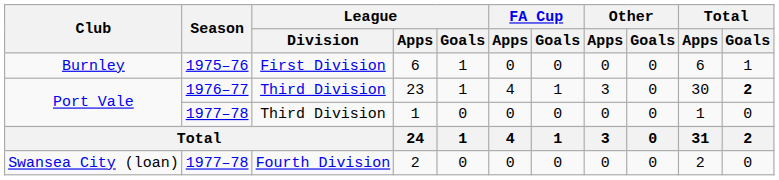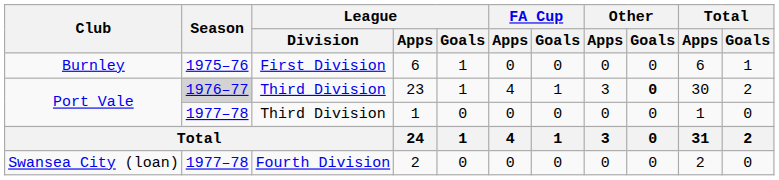23 | Season: no background -> lightgrey background
23 | Other / Goals: normal -> bold
23 | Total / Goals: bold -> normal
